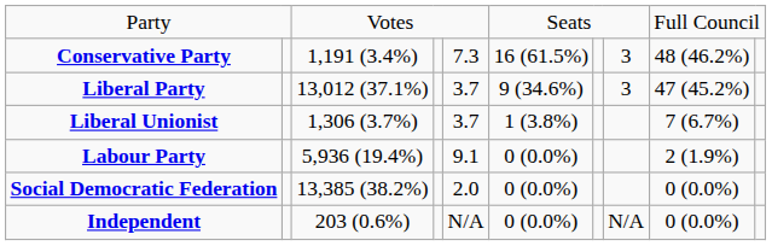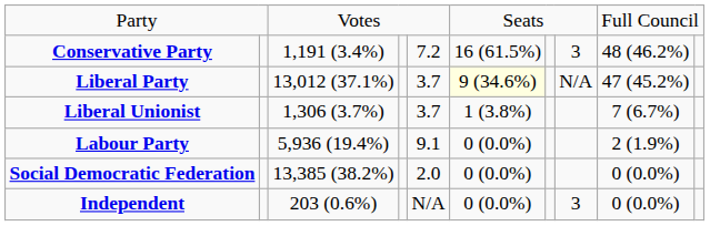Conservative Party | column 5: 7.3 -> 7.2
Liberal Party | column 6: no background -> lightyellow background
Liberal Party | column 8: 3 -> N/A
Independent | column 8: N/A -> 3
